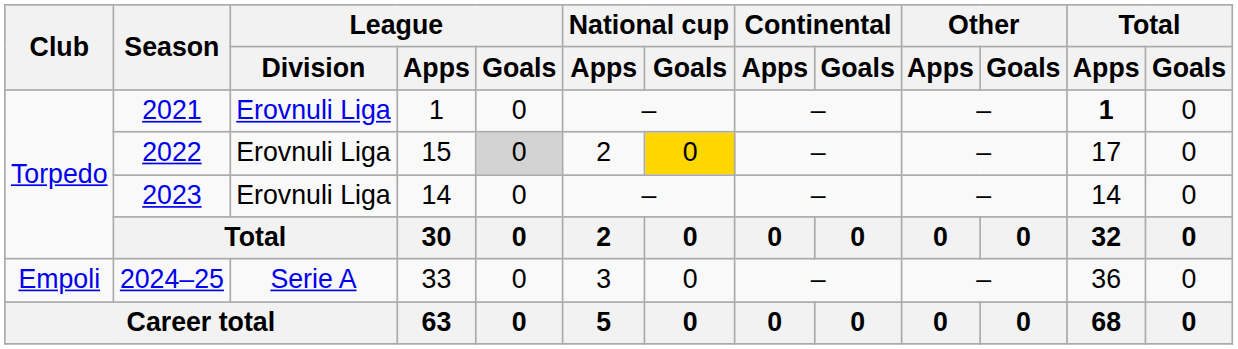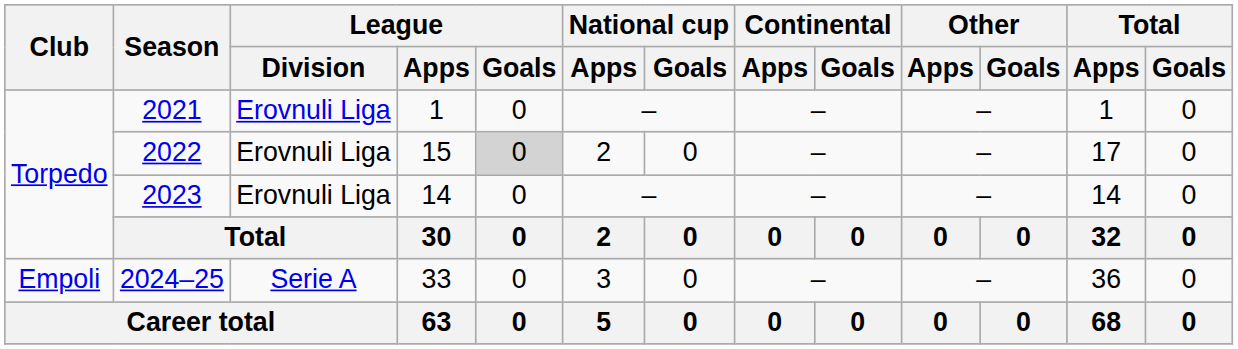2021 | Total / Apps: bold -> normal
2022 | National cup / Goals: gold background -> no background
